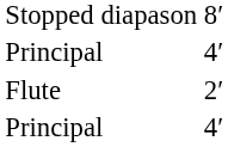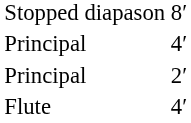row 3 | column 1: Flute -> Principal
row 4 | column 1: Principal -> Flute
